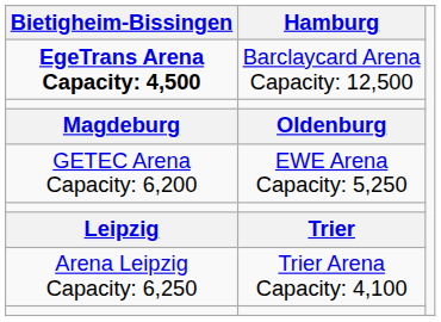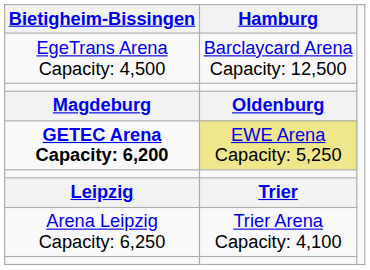EgeTrans Arena Capacity: 4,500 | Bietigheim-Bissingen: bold -> normal
GETEC Arena Capacity: 6,200 | Bietigheim-Bissingen: normal -> bold
GETEC Arena Capacity: 6,200 | Hamburg: no background -> khaki background
